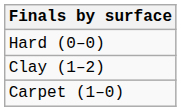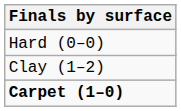row 4 | column 1: normal -> bold
